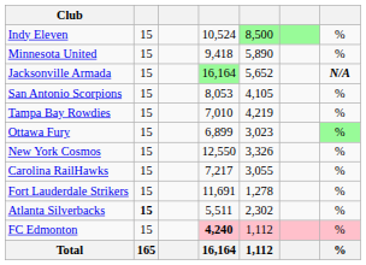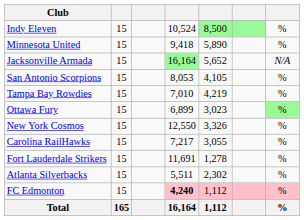Jacksonville Armada | column 7: bold -> normal
Atlanta Silverbacks | column 2: bold -> normal
